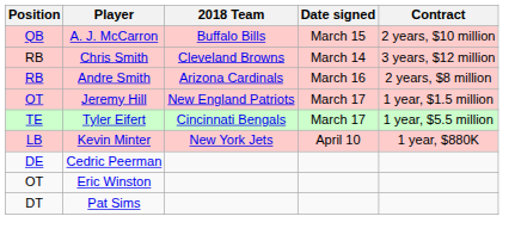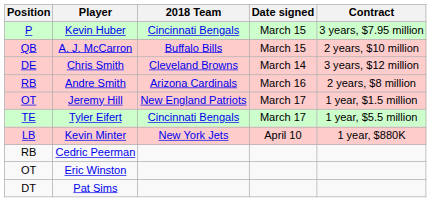+ row: P | Kevin Huber | Cincinnati Bengals | March 15 | 3 years, $7.95 million
Chris Smith | Position: RB -> DE
Cedric Peerman | Position: DE -> RB
